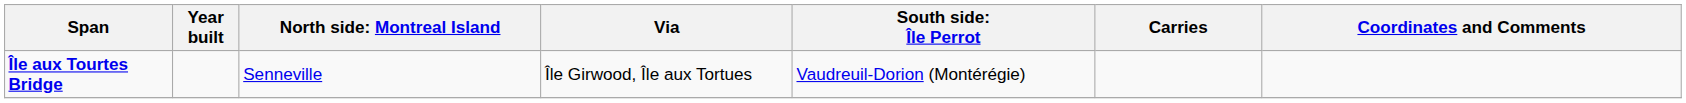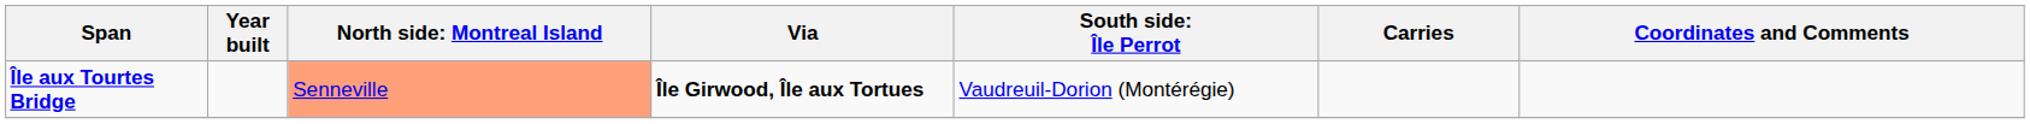Île aux Tourtes Bridge | column 3: no background -> lightsalmon background
Île aux Tourtes Bridge | Via: normal -> bold
